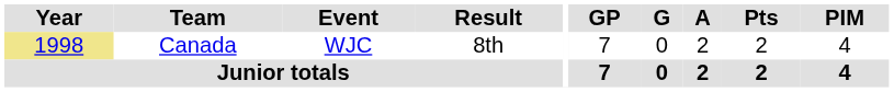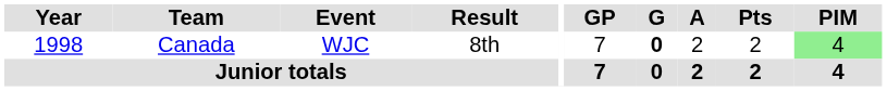Canada | Year: khaki background -> no background
Canada | G: normal -> bold
Canada | PIM: no background -> lightgreen background
